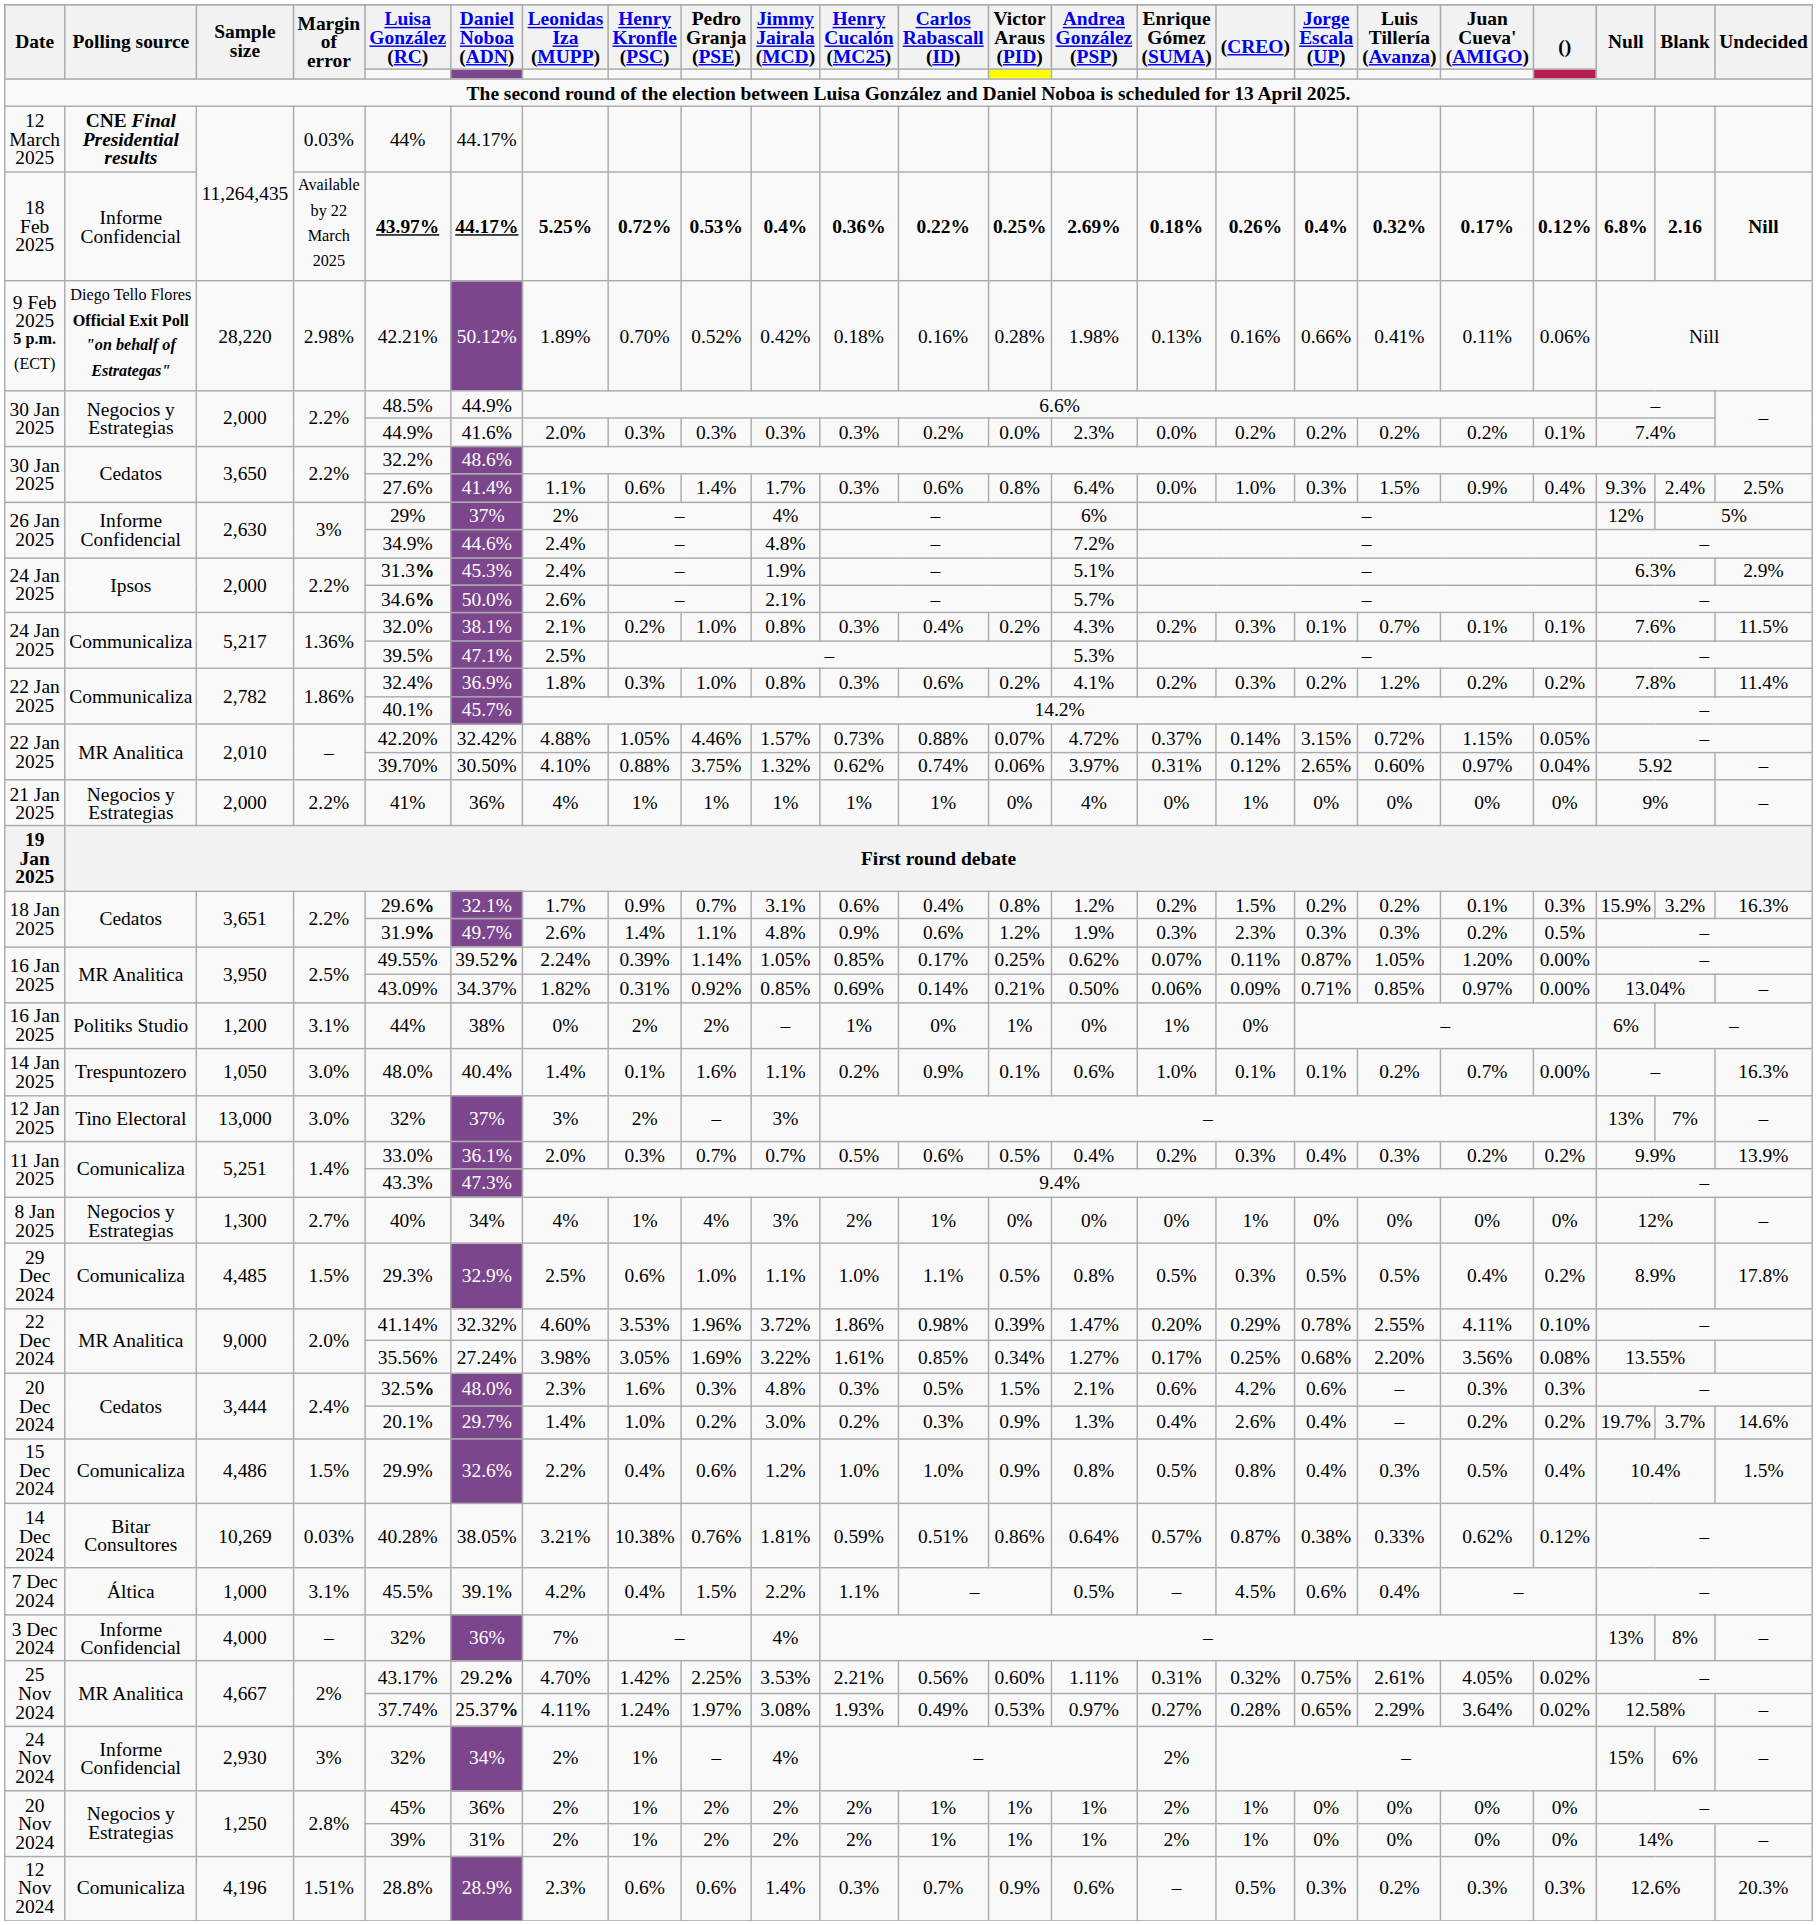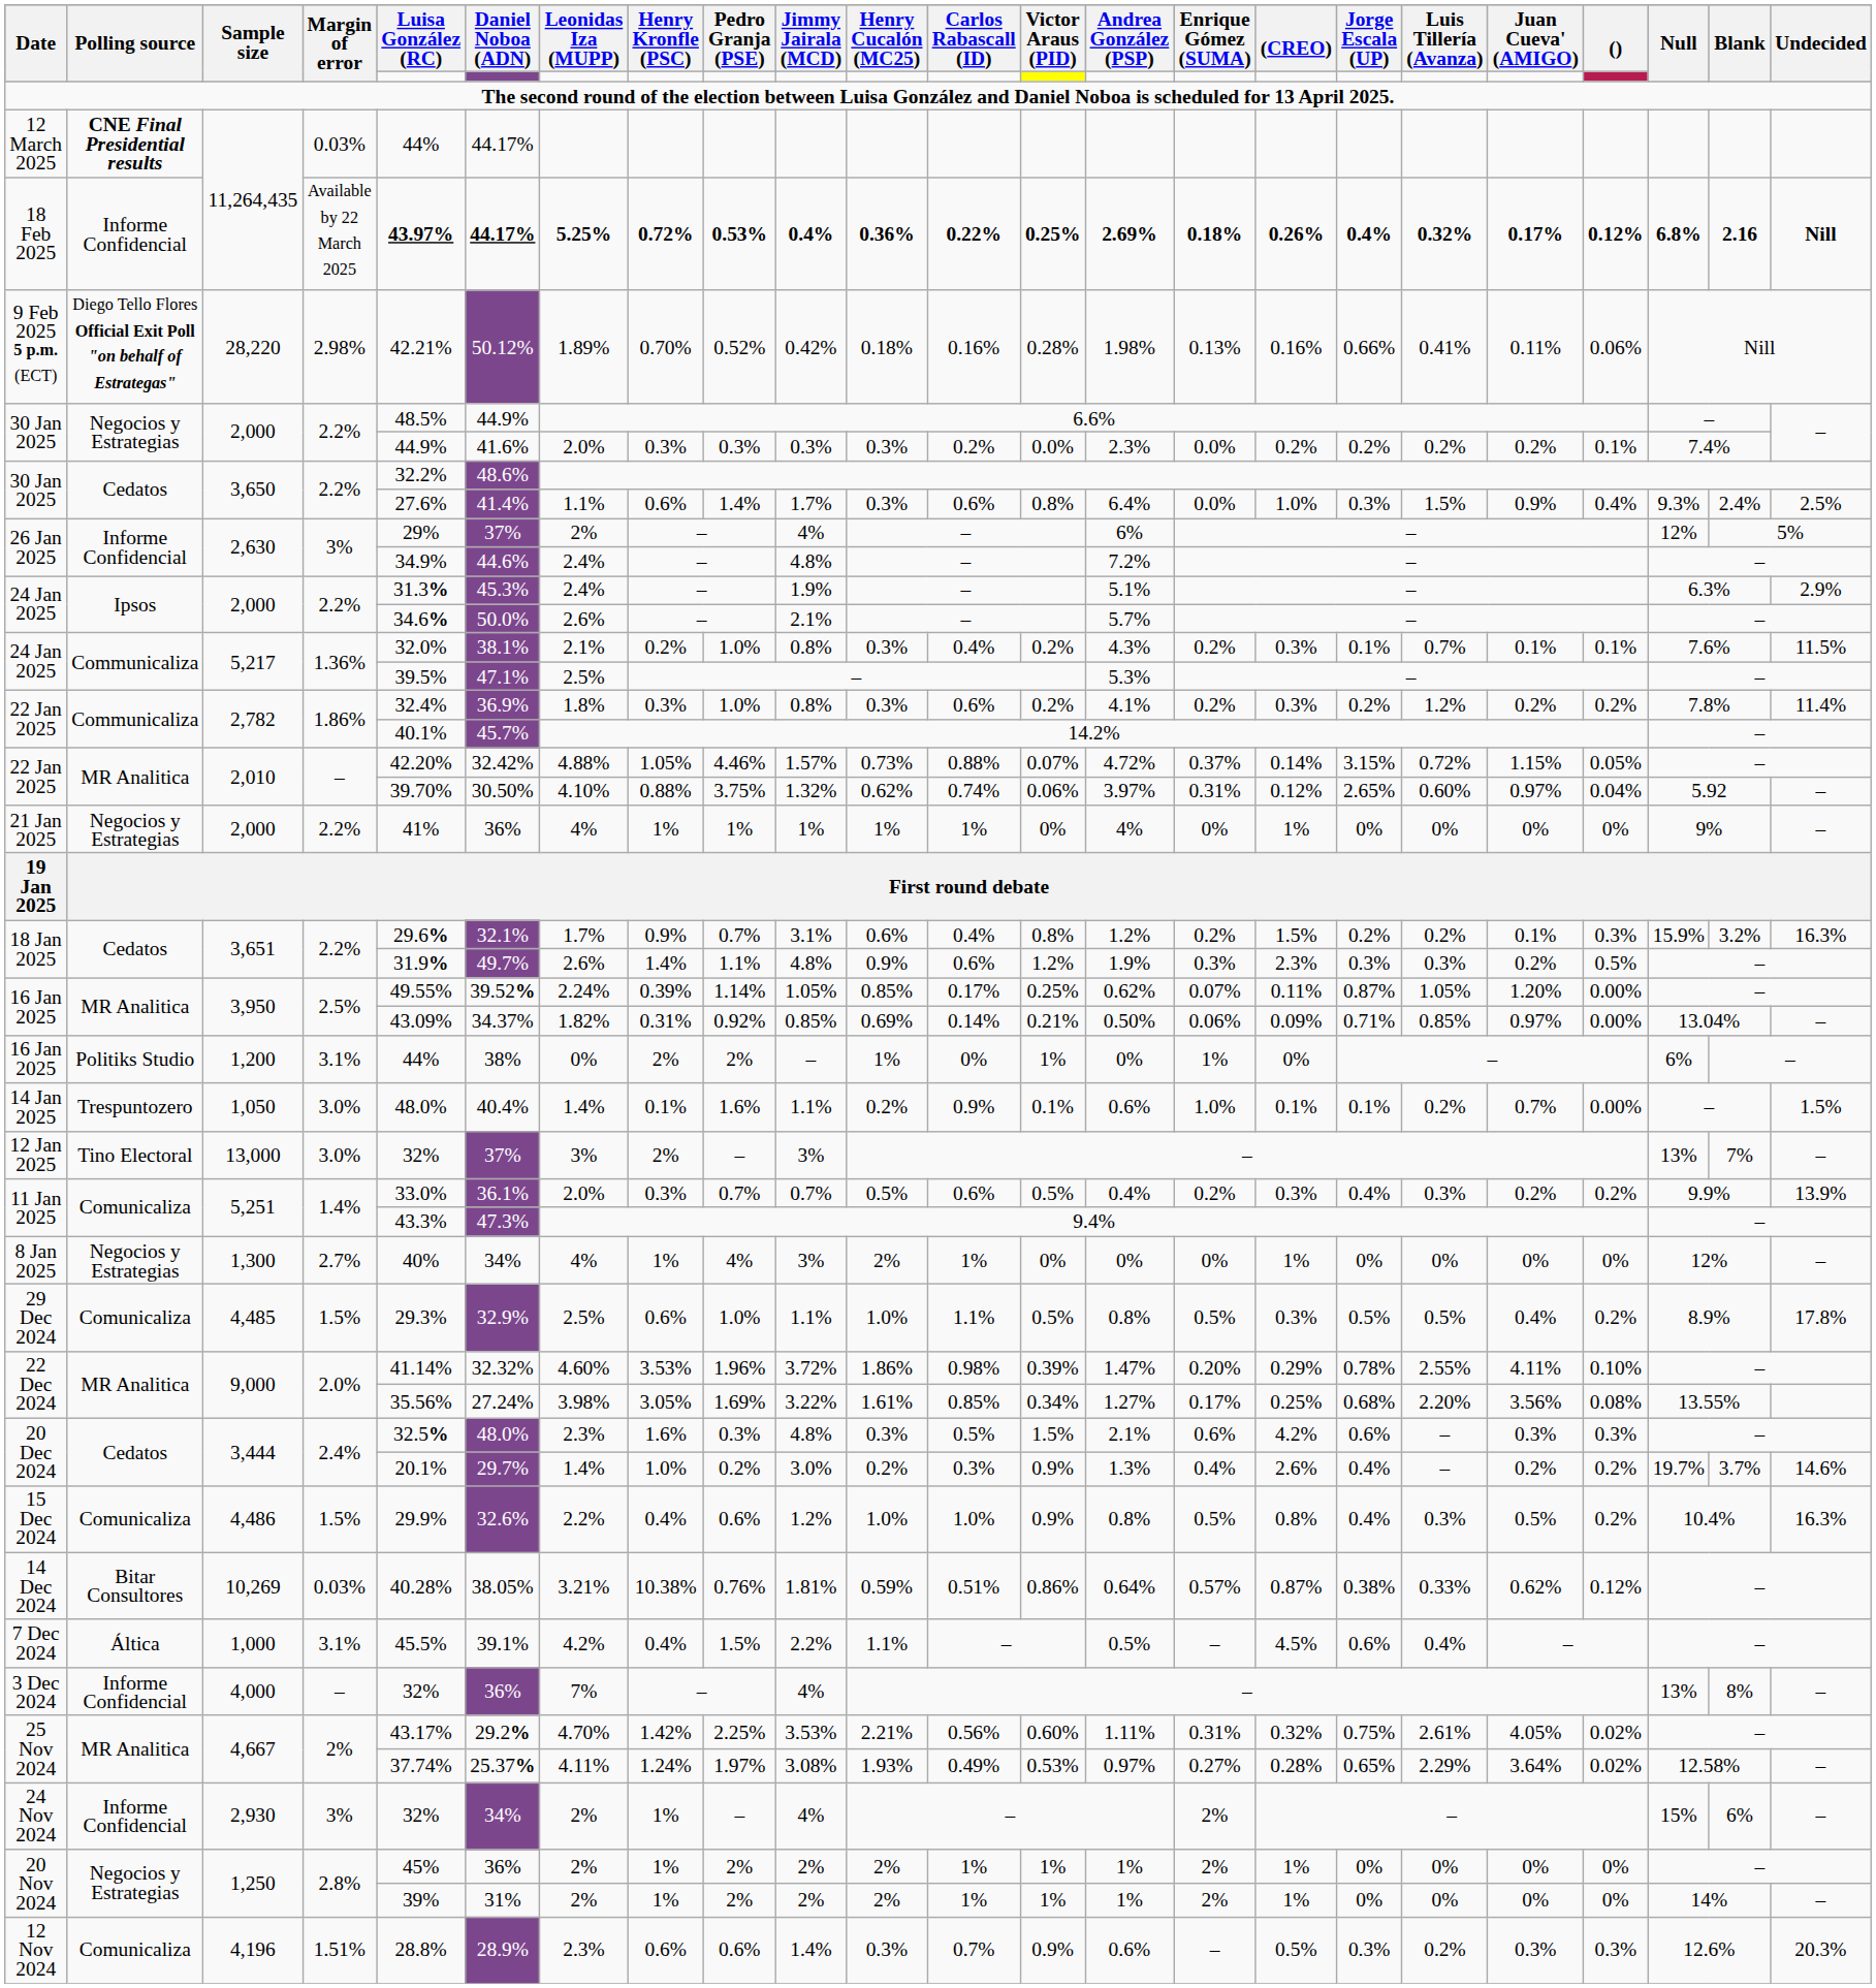1,050 | Undecided: 16.3% -> 1.5%
4,486 | (): 0.4% -> 0.2%
4,486 | Undecided: 1.5% -> 16.3%
